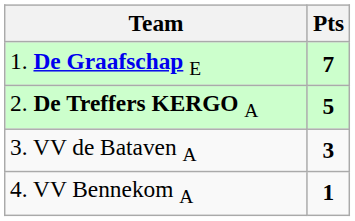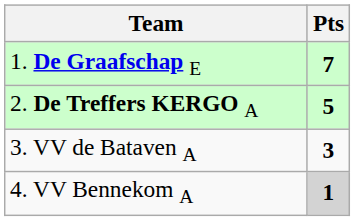4. VV Bennekom A | Pts: no background -> lightgrey background
